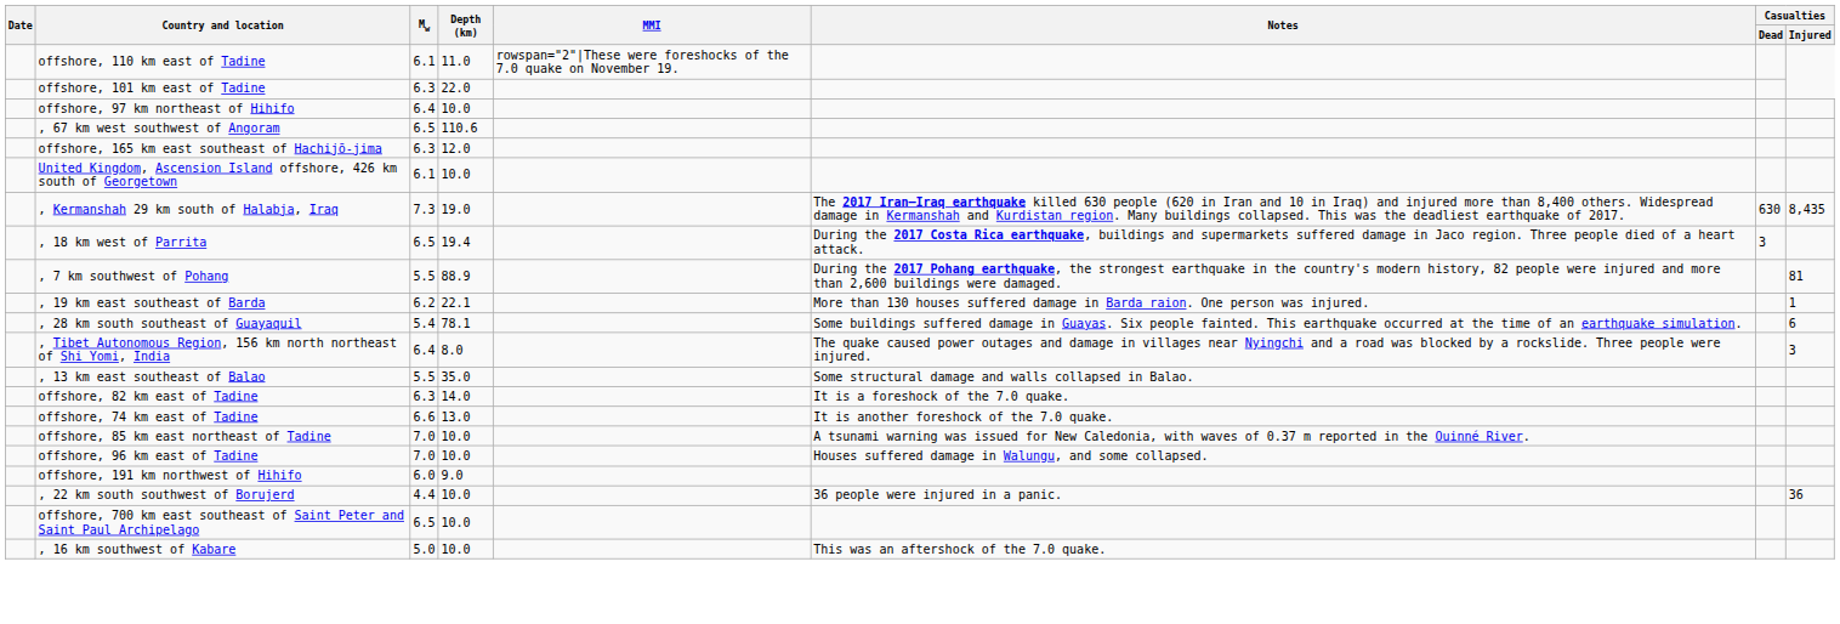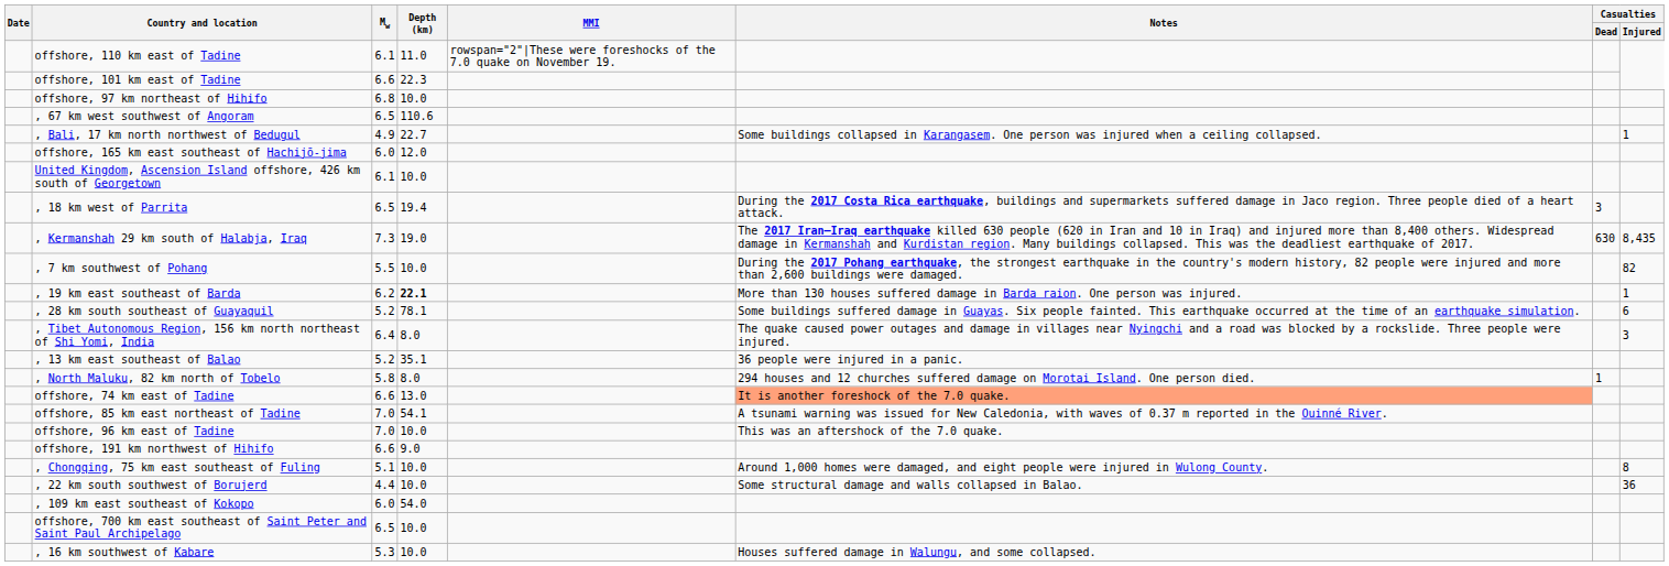offshore, 101 km east of Tadine | Mw: 6.3 -> 6.6
offshore, 101 km east of Tadine | Depth (km): 22.0 -> 22.3
offshore, 97 km northeast of Hihifo | Mw: 6.4 -> 6.8
+ row: , Bali, 17 km north northwest of Bedugul | 4.9 | 22.7 | Some buildings collapsed in Karangasem. One person was injured when a ceiling collapsed. | 1
offshore, 165 km east southeast of Hachijō-jima | Mw: 6.3 -> 6.0
rows swapped: , Kermanshah 29 km south of Halabja, Iraq <-> , 18 km west of Parrita
, 7 km southwest of Pohang | Depth (km): 88.9 -> 10.0
, 7 km southwest of Pohang | Casualties / Injured: 81 -> 82
, 19 km east southeast of Barda | Depth (km): normal -> bold
, 28 km south southeast of Guayaquil | Mw: 5.4 -> 5.2
, 13 km east southeast of Balao | Mw: 5.5 -> 5.2
, 13 km east southeast of Balao | Depth (km): 35.0 -> 35.1
, 13 km east southeast of Balao | Notes: Some structural damage and walls collapsed in Balao. -> 36 people were injured in a panic.
+ row: , North Maluku, 82 km north of Tobelo | 5.8 | 8.0 | 294 houses and 12 churches suffered damage on Morotai Island. One person died. | 1
- row: offshore, 82 km east of Tadine | 6.3 | 14.0 | It is a foreshock of the 7.0 quake.
offshore, 74 km east of Tadine | Notes: no background -> lightsalmon background
offshore, 85 km east northeast of Tadine | Depth (km): 10.0 -> 54.1
offshore, 96 km east of Tadine | Notes: Houses suffered damage in Walungu, and some collapsed. -> This was an aftershock of the 7.0 quake.
offshore, 191 km northwest of Hihifo | Mw: 6.0 -> 6.6
+ row: , Chongqing, 75 km east southeast of Fuling | 5.1 | 10.0 | Around 1,000 homes were damaged, and eight people were injured in Wulong County. | 8
, 22 km south southwest of Borujerd | Notes: 36 people were injured in a panic. -> Some structural damage and walls collapsed in Balao.
+ row: , 109 km east southeast of Kokopo | 6.0 | 54.0
, 16 km southwest of Kabare | Mw: 5.0 -> 5.3
, 16 km southwest of Kabare | Notes: This was an aftershock of the 7.0 quake. -> Houses suffered damage in Walungu, and some collapsed.
